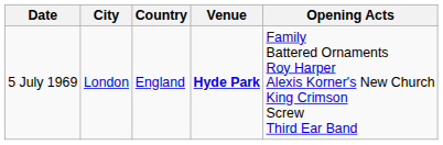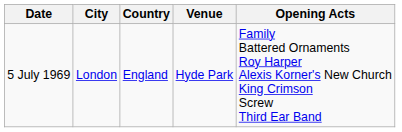5 July 1969 | Venue: bold -> normal
